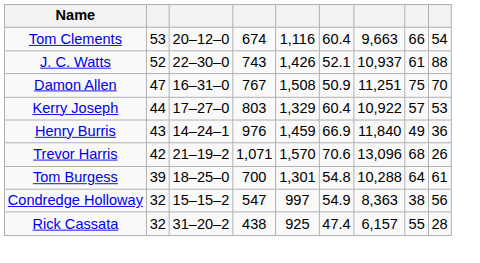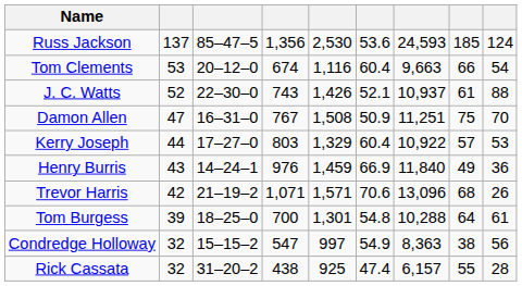+ row: Russ Jackson | 137 | 85–47–5 | 1,356 | 2,530 | 53.6 | 24,593 | 185 | 124
Trevor Harris | column 5: 1,570 -> 1,571
